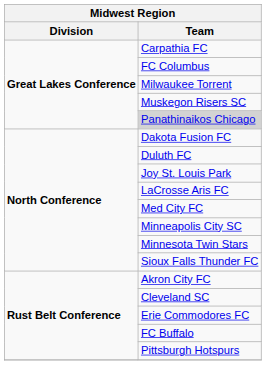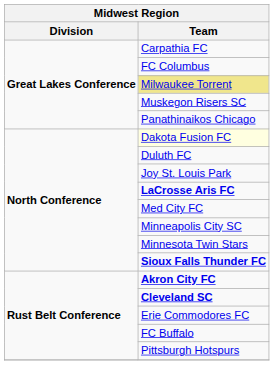Milwaukee Torrent | Team: no background -> khaki background
Panathinaikos Chicago | Team: lightgrey background -> no background
Dakota Fusion FC | Team: no background -> lightyellow background
LaCrosse Aris FC | Team: normal -> bold
Sioux Falls Thunder FC | Team: normal -> bold
Akron City FC | Team: normal -> bold
Cleveland SC | Team: normal -> bold
